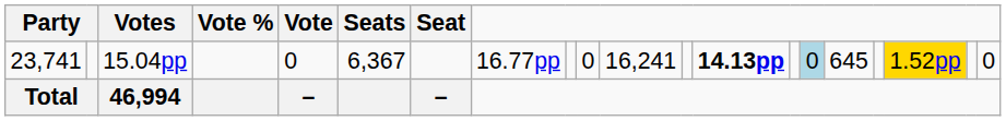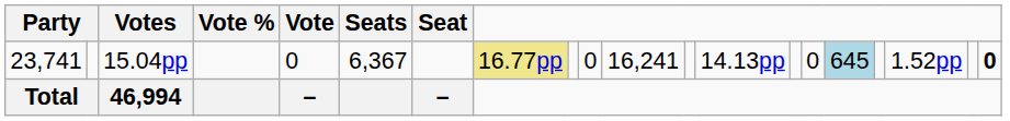15.04pp | column 8: no background -> khaki background
15.04pp | column 13: bold -> normal
15.04pp | column 15: lightblue background -> no background
15.04pp | column 16: no background -> lightblue background
15.04pp | column 18: gold background -> no background
15.04pp | column 20: normal -> bold
